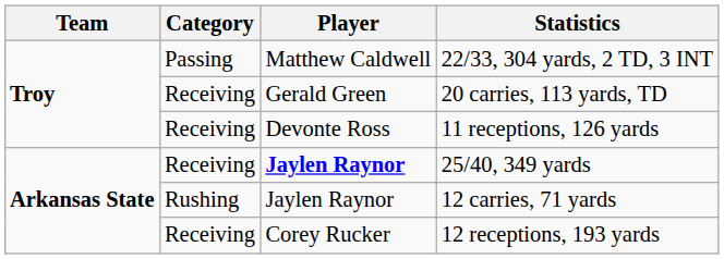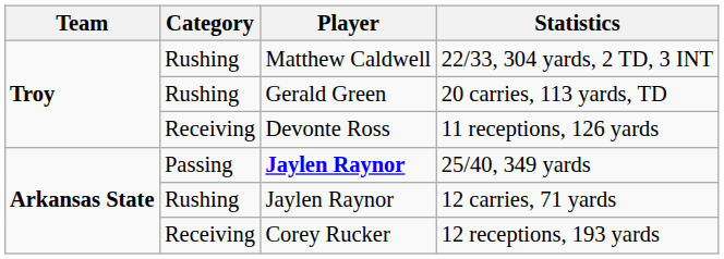22/33, 304 yards, 2 TD, 3 INT | Category: Passing -> Rushing
20 carries, 113 yards, TD | Category: Receiving -> Rushing
25/40, 349 yards | Category: Receiving -> Passing
